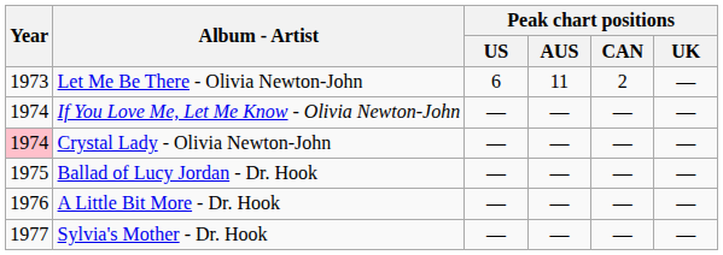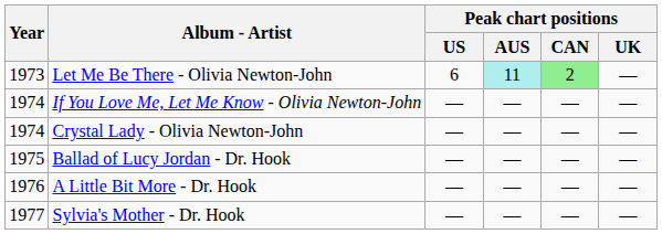Let Me Be There - Olivia Newton-John | Peak chart positions / AUS: no background -> paleturquoise background
Let Me Be There - Olivia Newton-John | Peak chart positions / CAN: no background -> lightgreen background
Crystal Lady - Olivia Newton-John | Year: pink background -> no background
